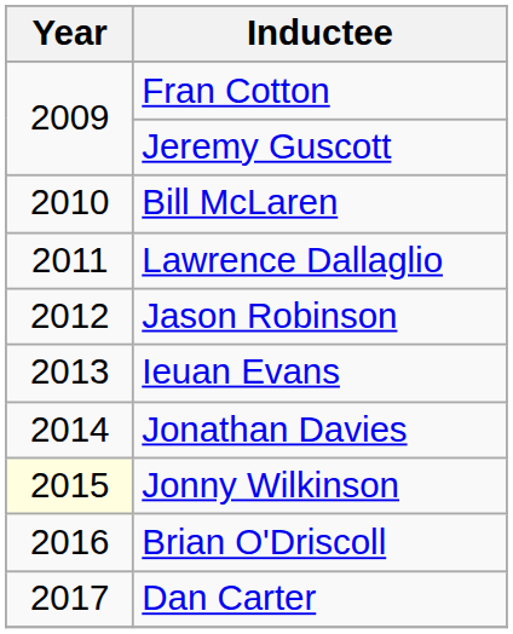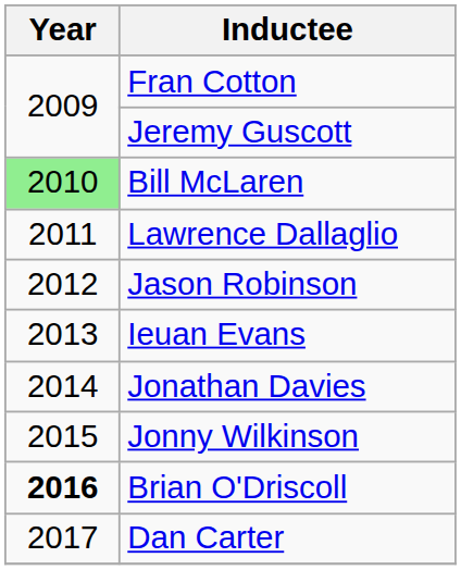Bill McLaren | Year: no background -> lightgreen background
Jonny Wilkinson | Year: lightyellow background -> no background
Brian O'Driscoll | Year: normal -> bold
